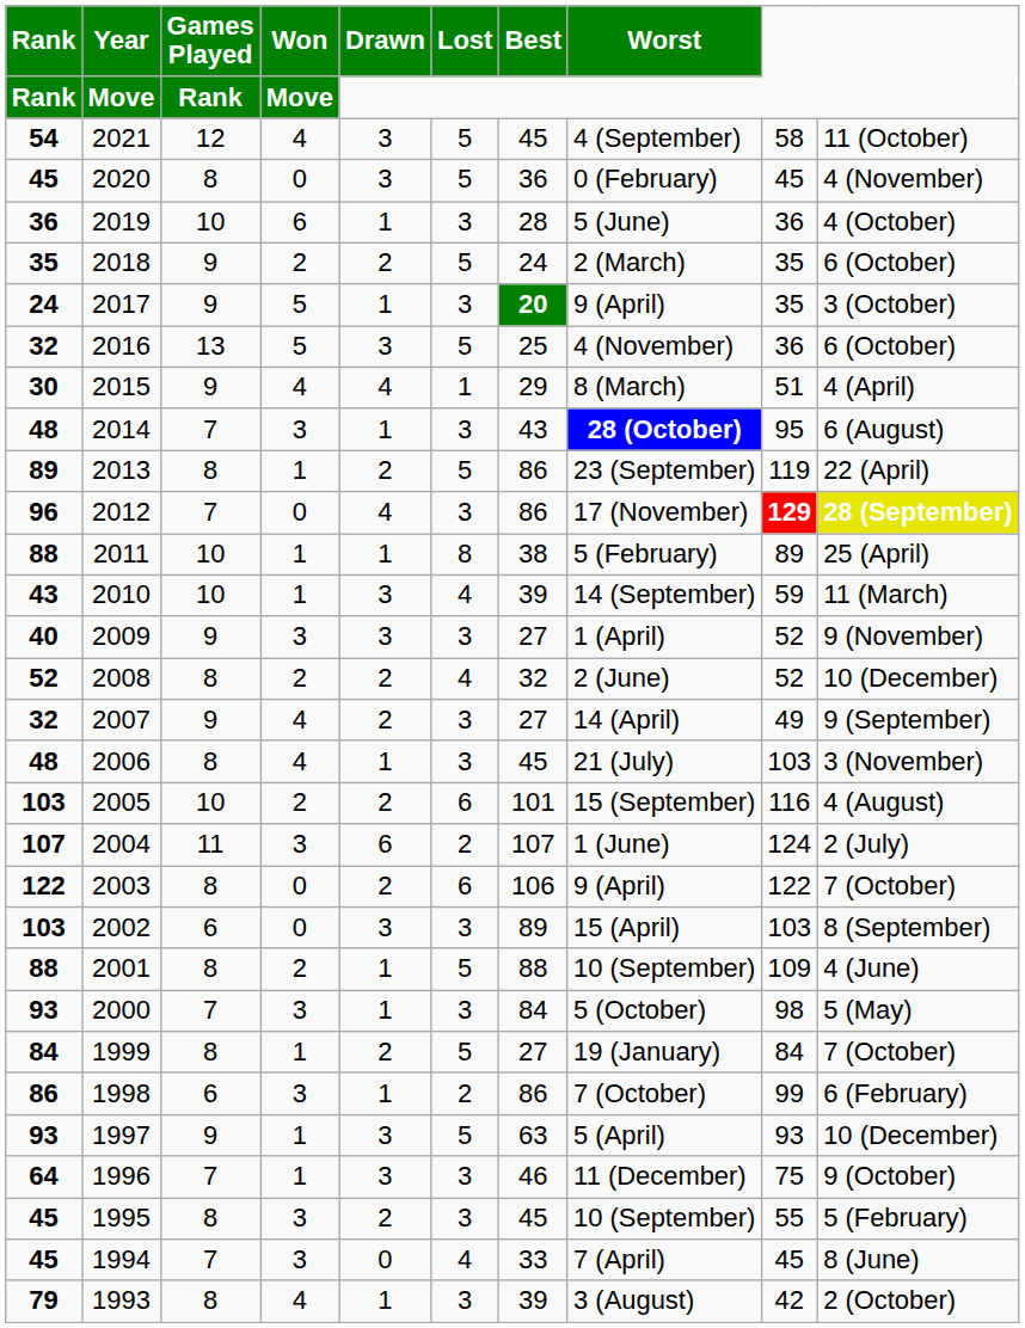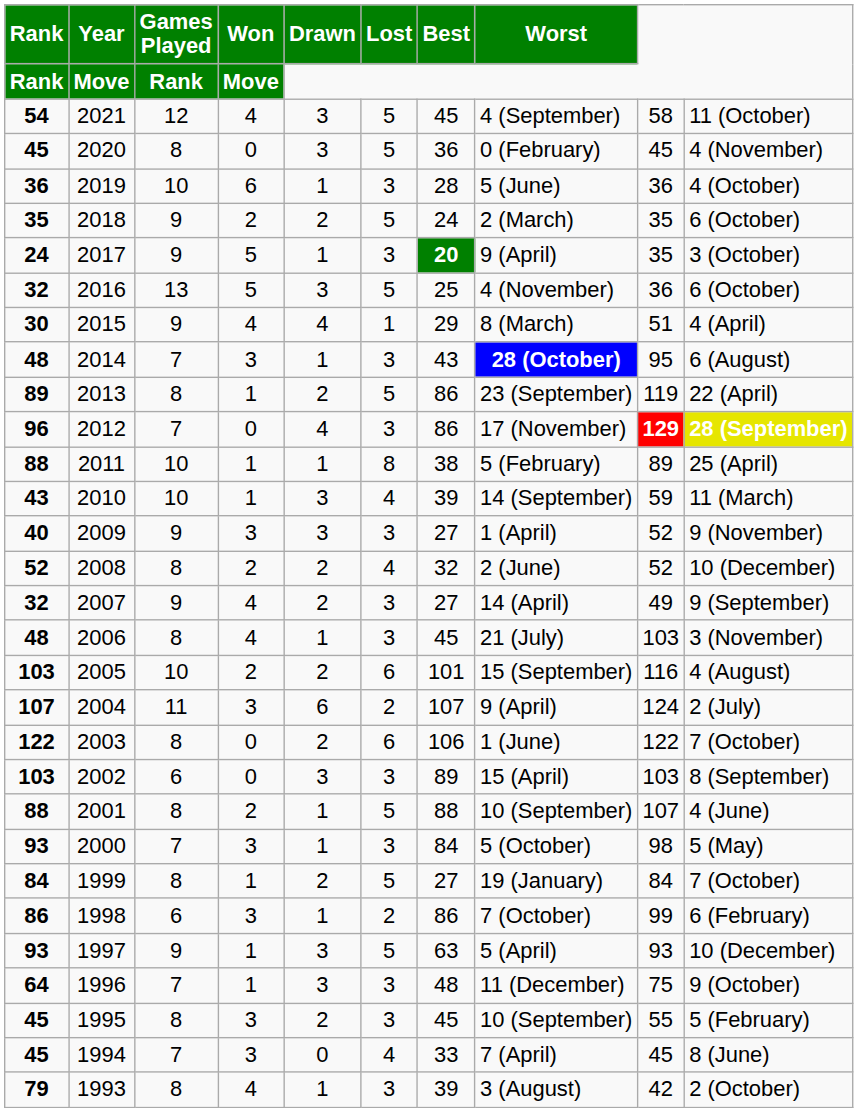2004 | Worst: 1 (June) -> 9 (April)
2003 | Worst: 9 (April) -> 1 (June)
2001 | column 9: 109 -> 107
1996 | Best: 46 -> 48
